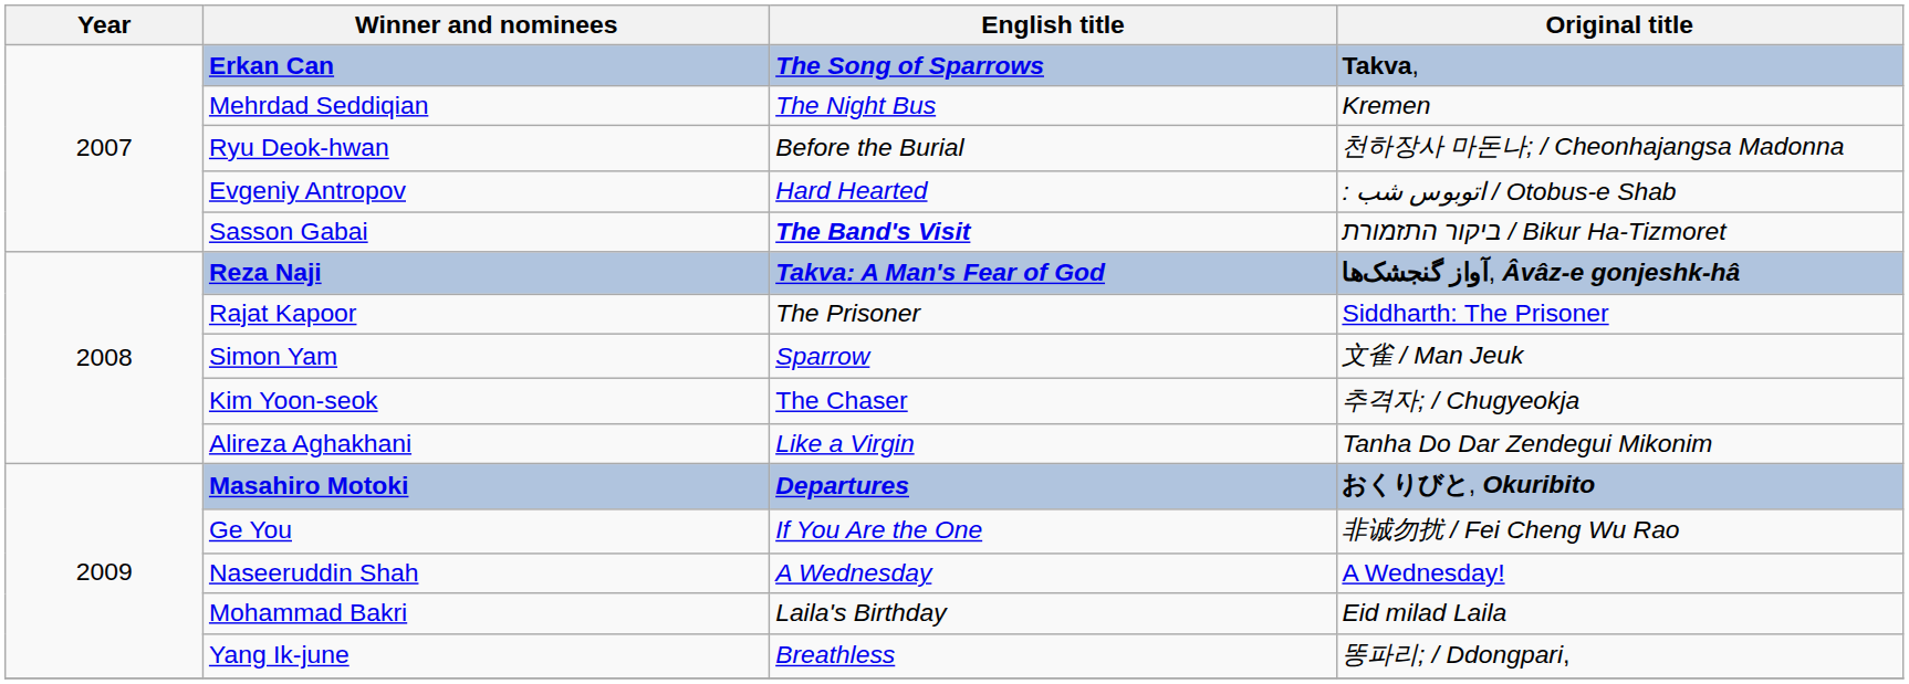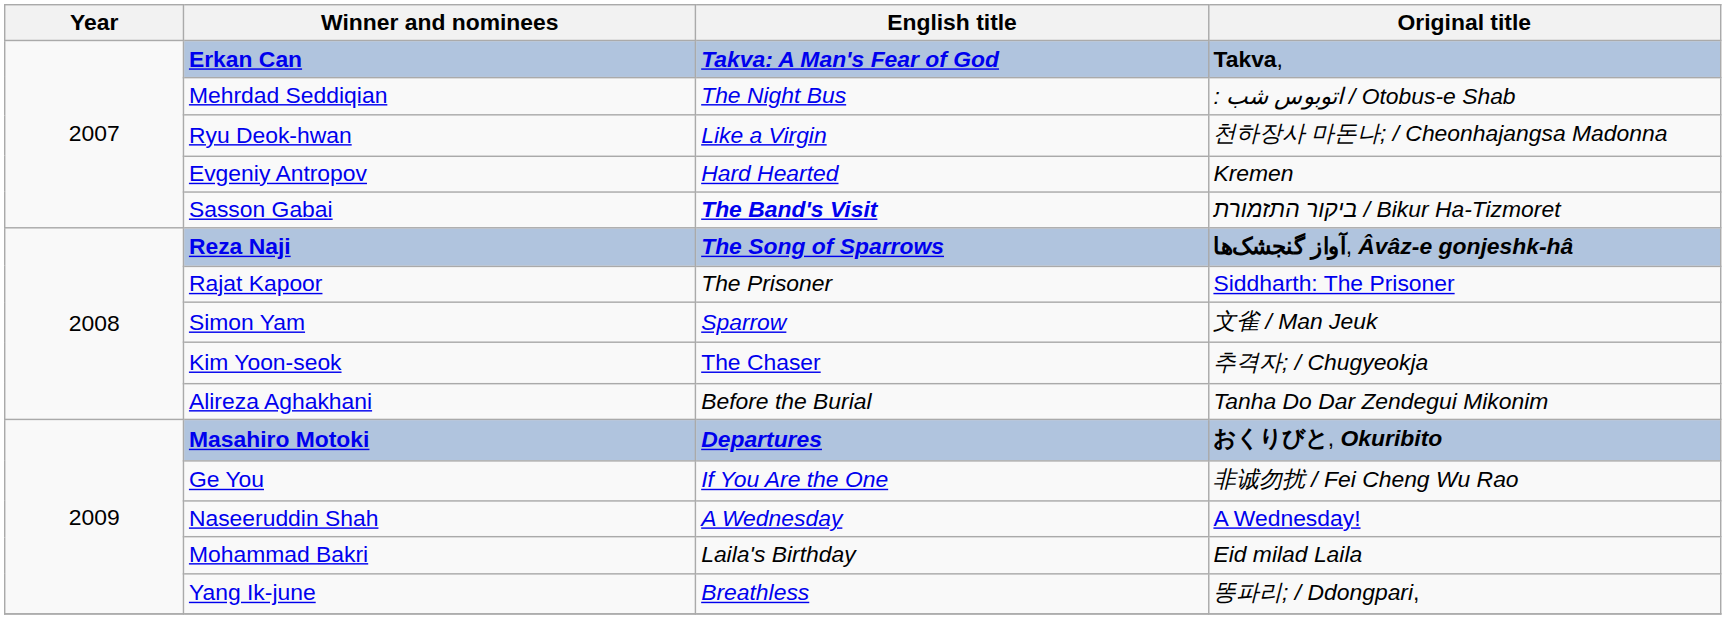Erkan Can | English title: The Song of Sparrows -> Takva: A Man's Fear of God
Mehrdad Seddiqian | Original title: Kremen -> : اتوبوس شب / Otobus-e Shab
Ryu Deok-hwan | English title: Before the Burial -> Like a Virgin
Evgeniy Antropov | Original title: : اتوبوس شب / Otobus-e Shab -> Kremen
Reza Naji | English title: Takva: A Man's Fear of God -> The Song of Sparrows
Alireza Aghakhani | English title: Like a Virgin -> Before the Burial
